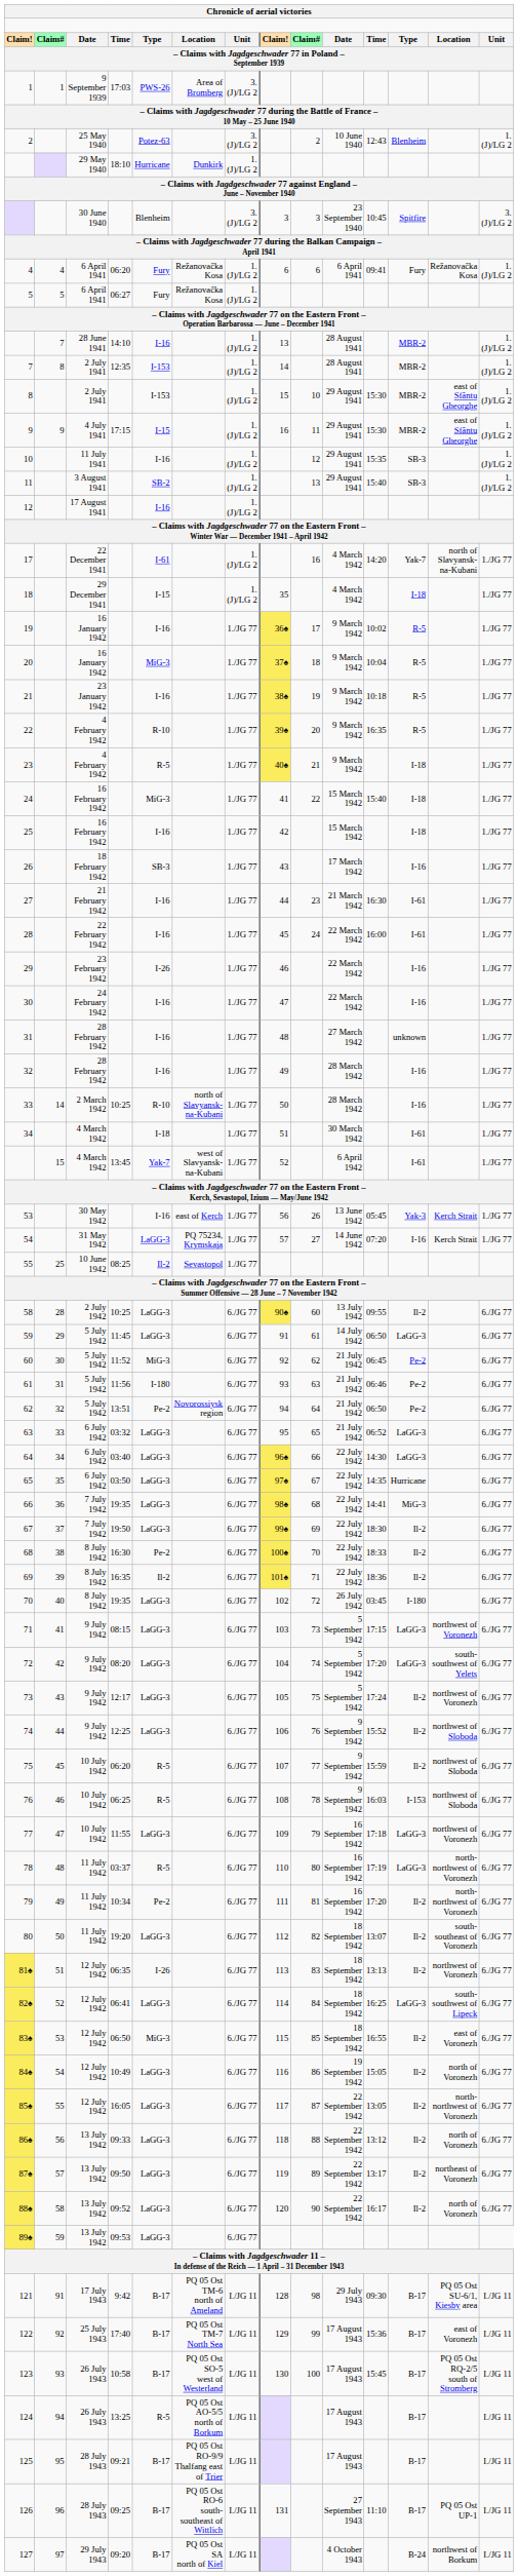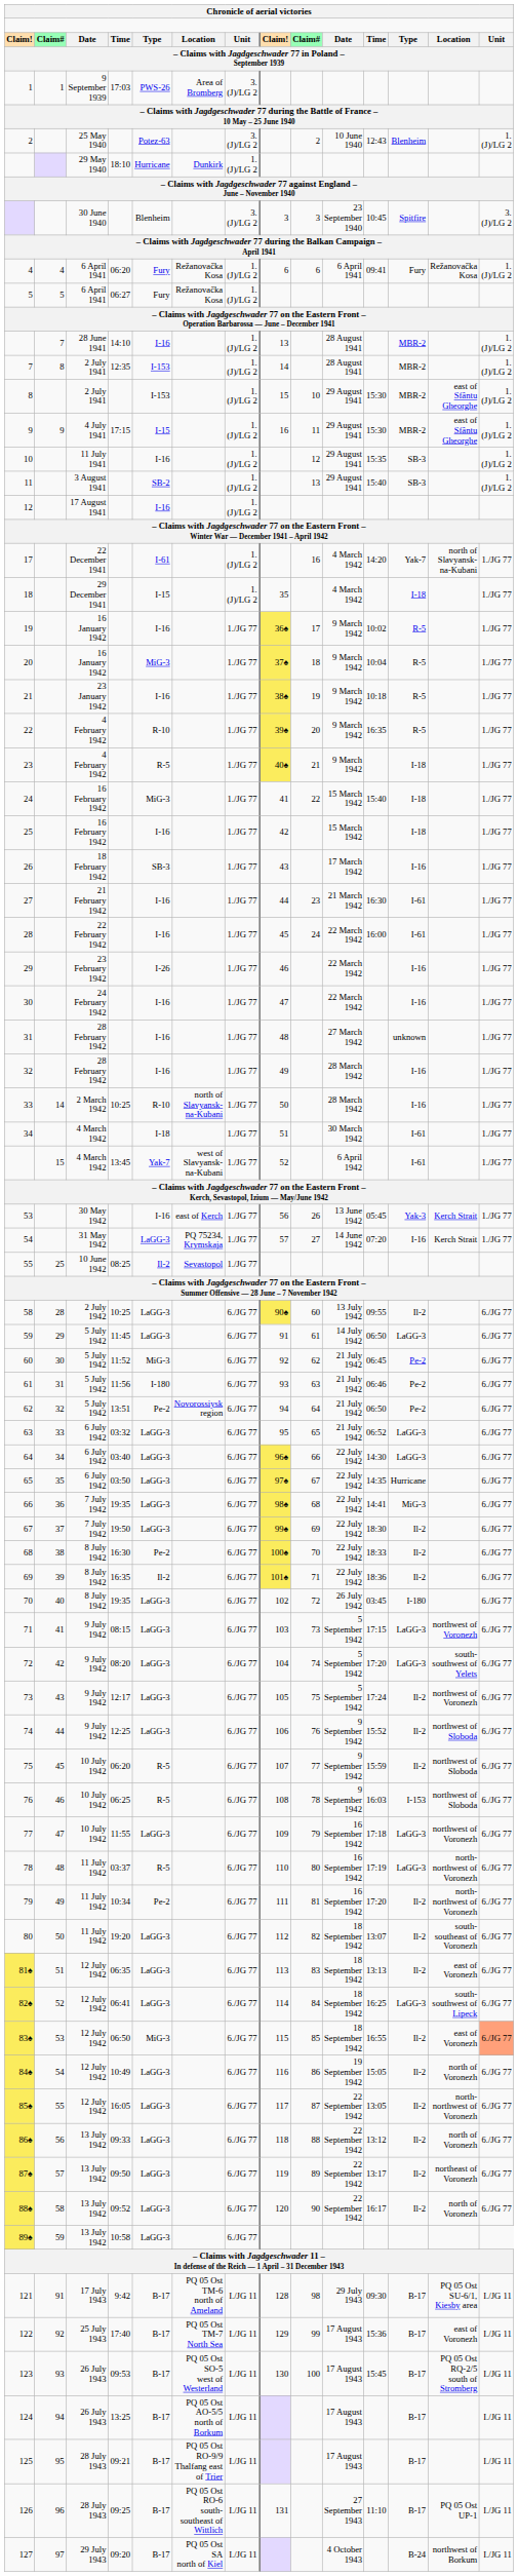81♠ | column 5: I-26 -> LaGG-3
81♠ | column 13: northwest of Voronezh -> east of Voronezh
83♠ | column 14: no background -> lightsalmon background
89♠ | column 4: 09:53 -> 10:58
123 | column 4: 10:58 -> 09:53
124 | column 5: R-5 -> B-17
